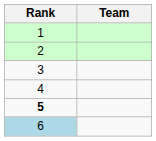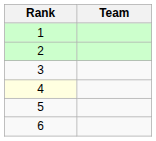4 | Rank: no background -> lightyellow background
5 | Rank: bold -> normal
6 | Rank: lightblue background -> no background
